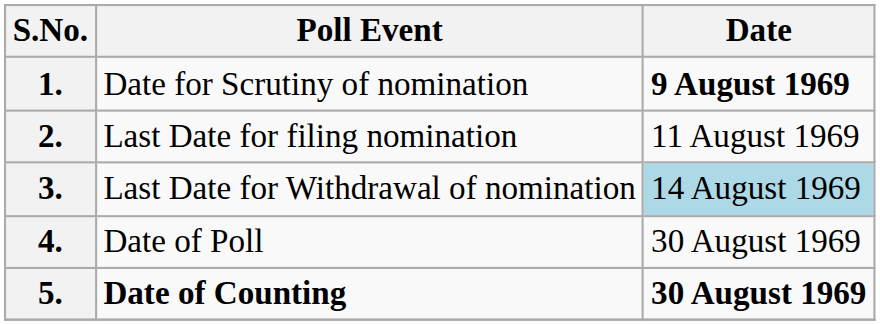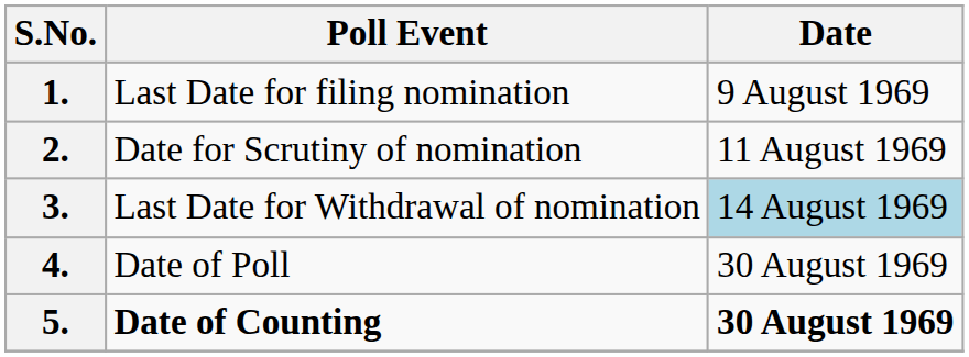1. | Poll Event: Date for Scrutiny of nomination -> Last Date for filing nomination
1. | Date: bold -> normal
2. | Poll Event: Last Date for filing nomination -> Date for Scrutiny of nomination
